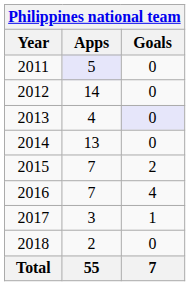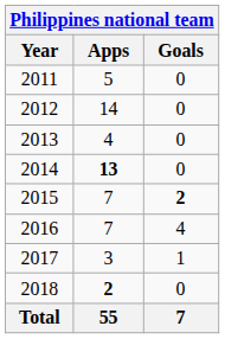2011 | Apps: lavender background -> no background
2013 | Goals: lavender background -> no background
2014 | Apps: normal -> bold
2015 | Goals: normal -> bold
2018 | Apps: normal -> bold
